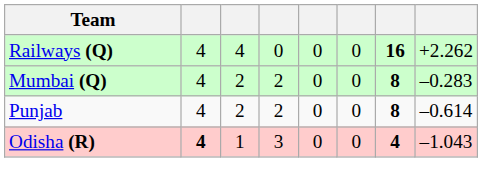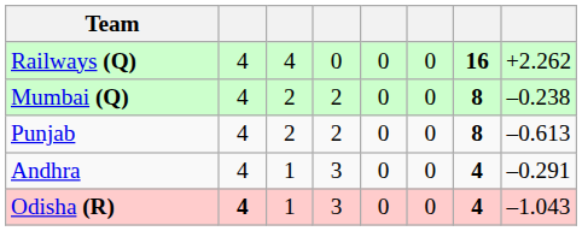Mumbai (Q) | column 8: –0.283 -> –0.238
Punjab | column 8: –0.614 -> –0.613
+ row: Andhra | 4 | 1 | 3 | 0 | 0 | 4 | –0.291
